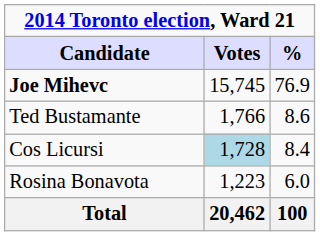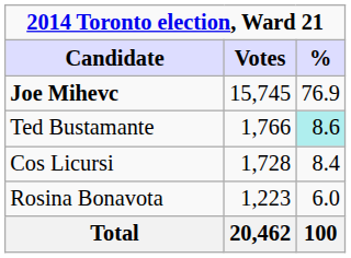Ted Bustamante | %: no background -> paleturquoise background
Cos Licursi | Votes: lightblue background -> no background
